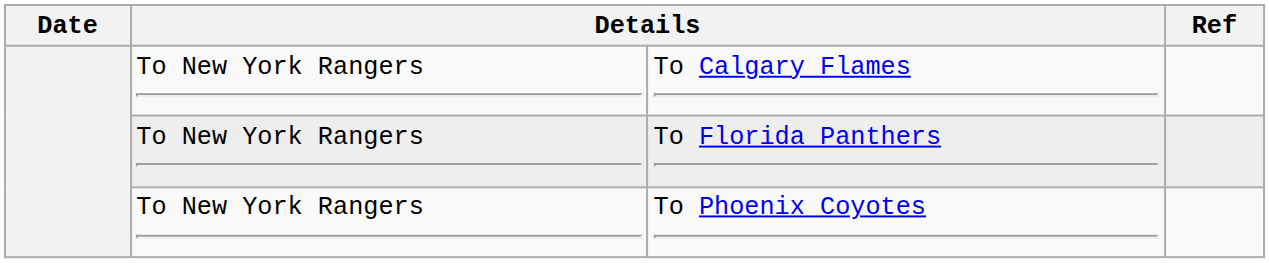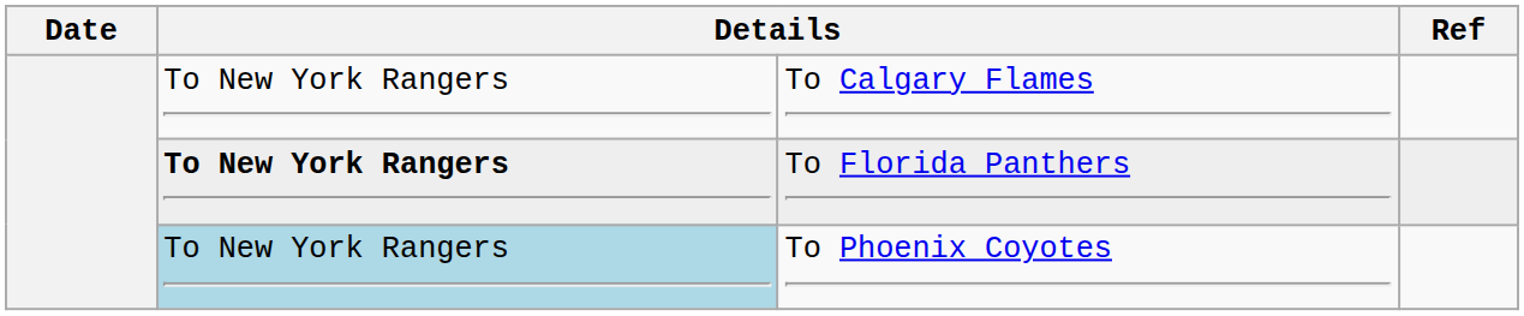To Florida Panthers | column 2: normal -> bold
To Phoenix Coyotes | column 2: no background -> lightblue background
